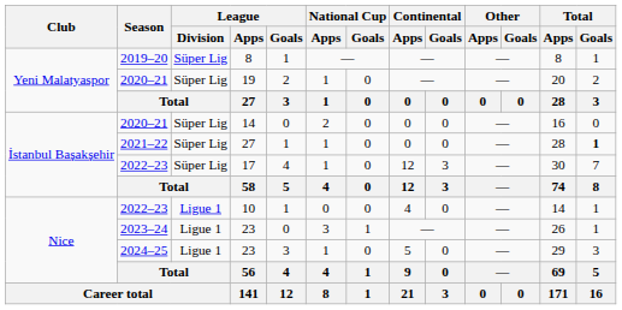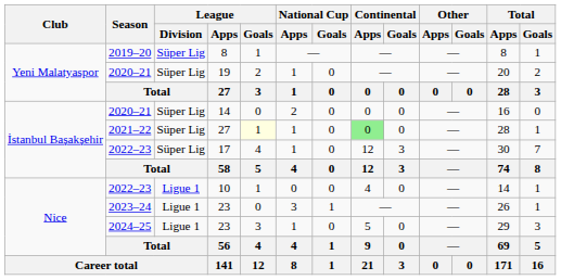2021–22 / 27 | League / Goals: no background -> lightyellow background
2021–22 / 27 | Continental / Apps: no background -> lightgreen background
2021–22 / 27 | Total / Goals: bold -> normal
